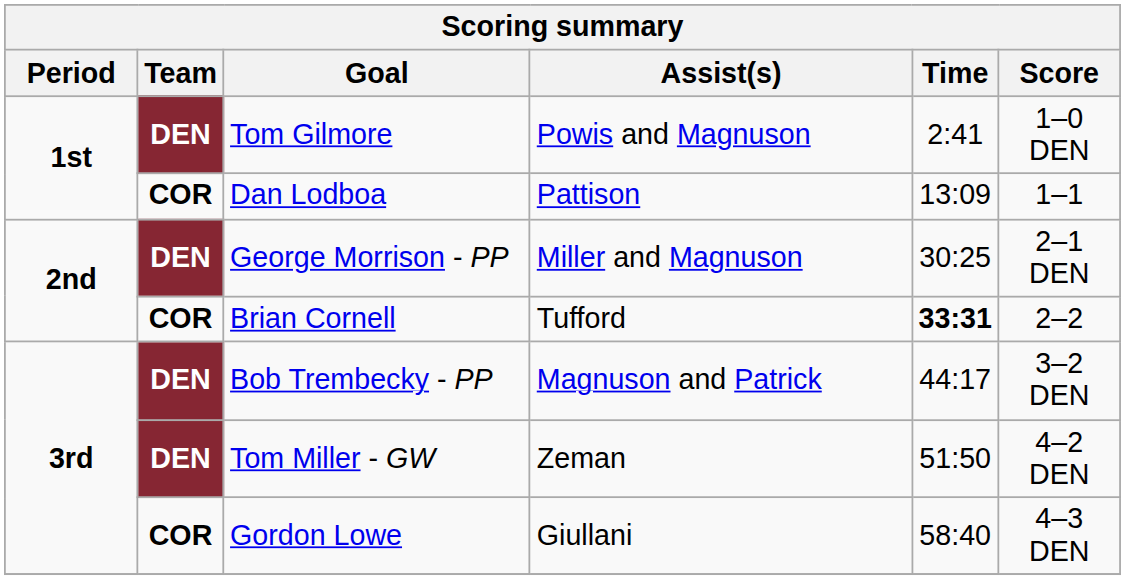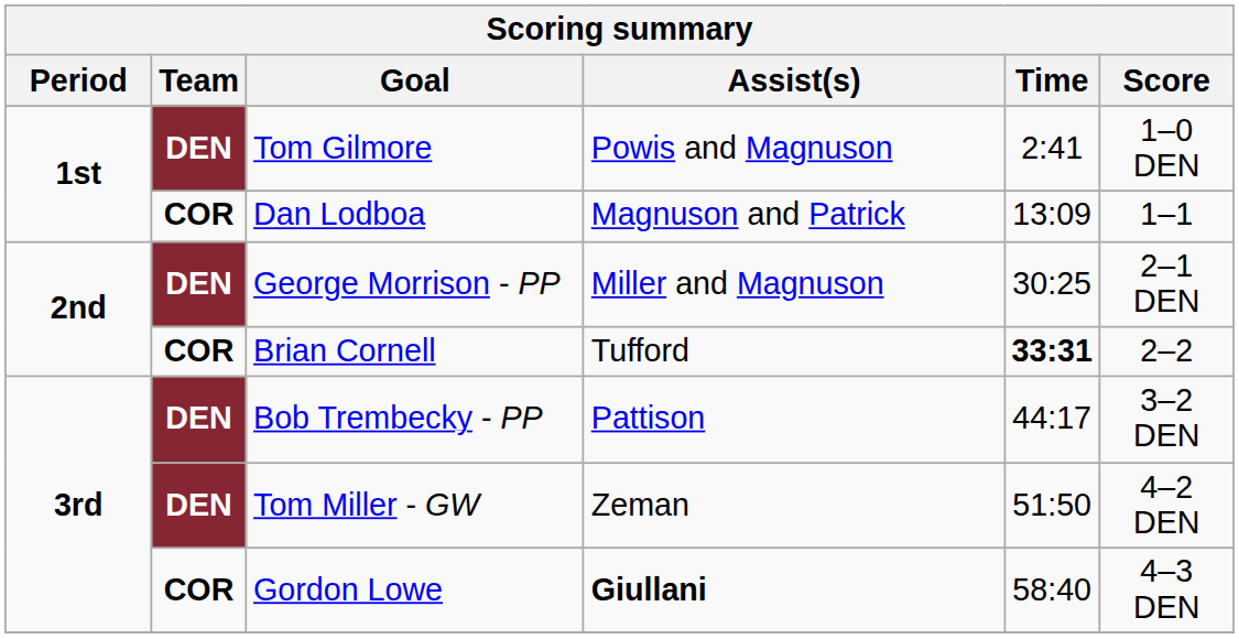Dan Lodboa | Assist(s): Pattison -> Magnuson and Patrick
Bob Trembecky - PP | Assist(s): Magnuson and Patrick -> Pattison
Gordon Lowe | Assist(s): normal -> bold
